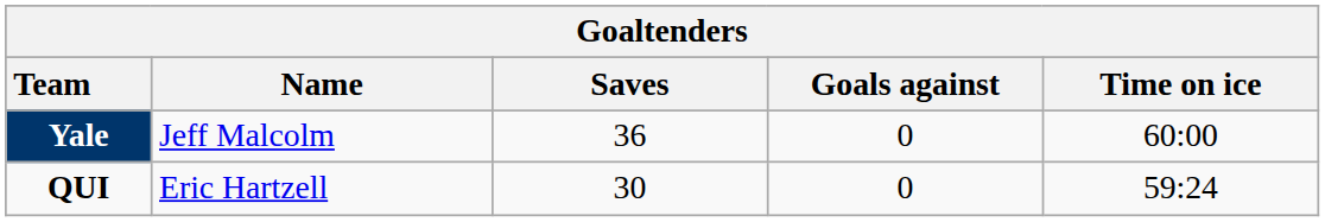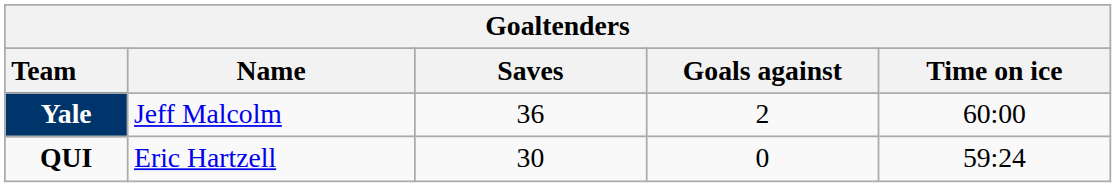Yale | Goals against: 0 -> 2
